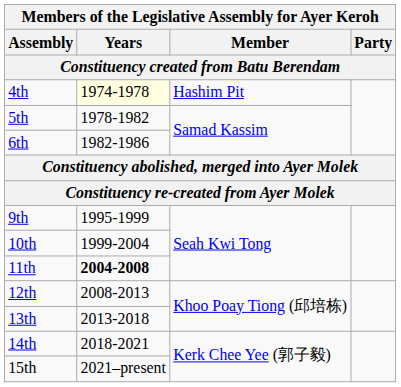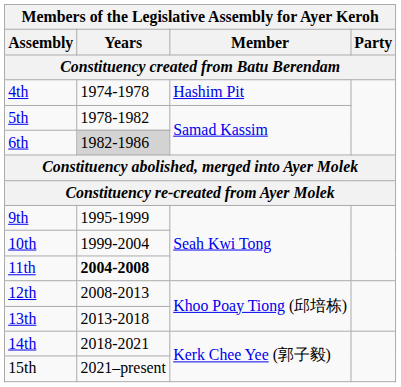4th | Years: lightyellow background -> no background
6th | Years: no background -> lightgrey background
